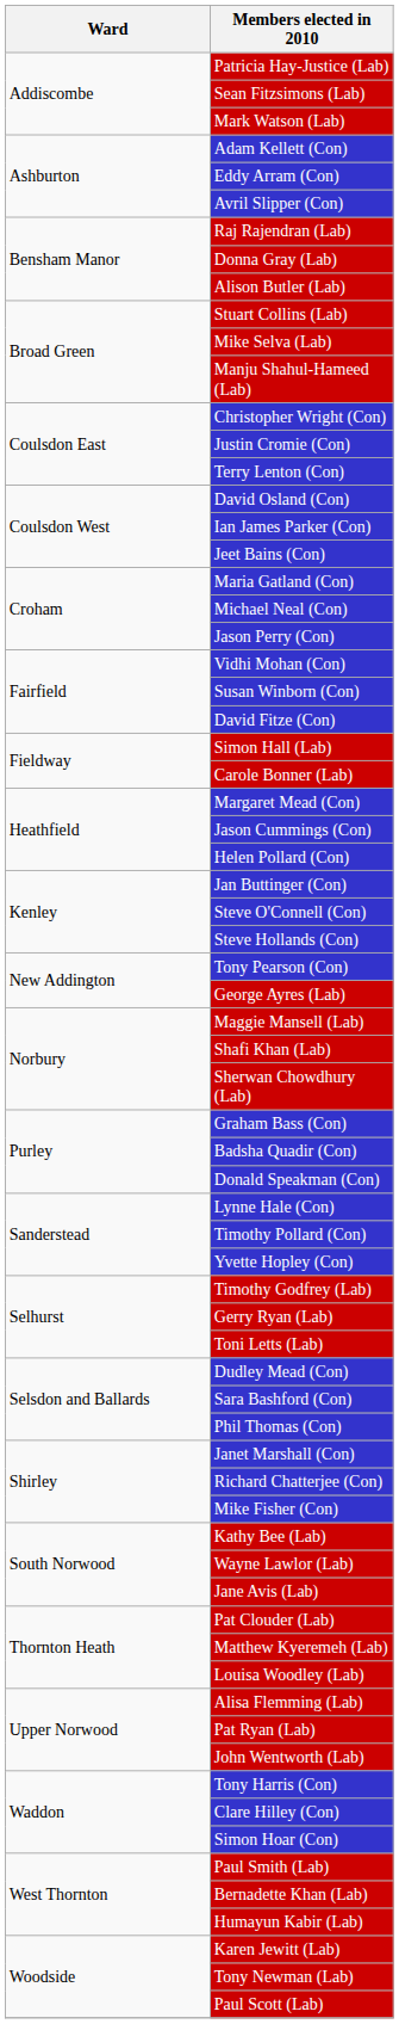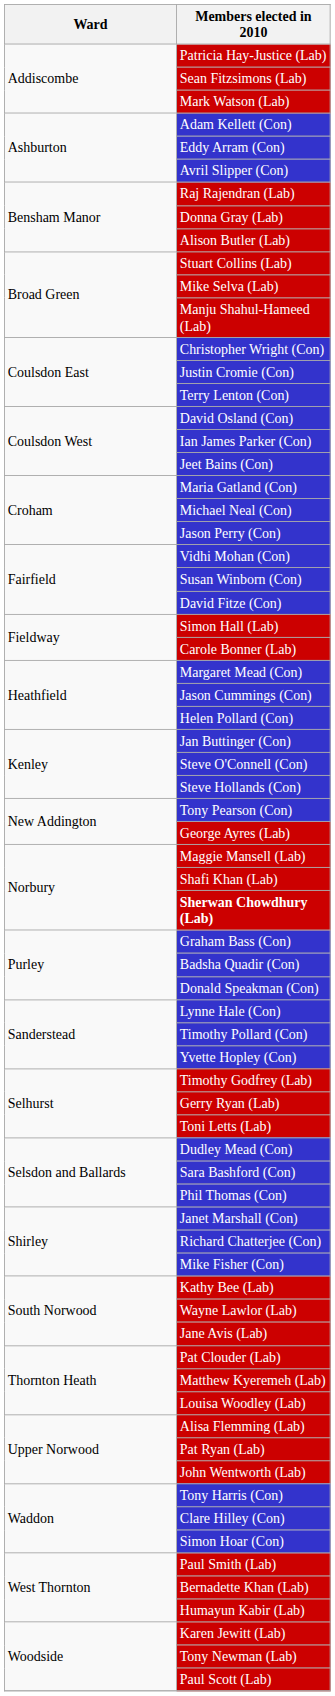Sherwan Chowdhury (Lab) | Members elected in 2010: normal -> bold
